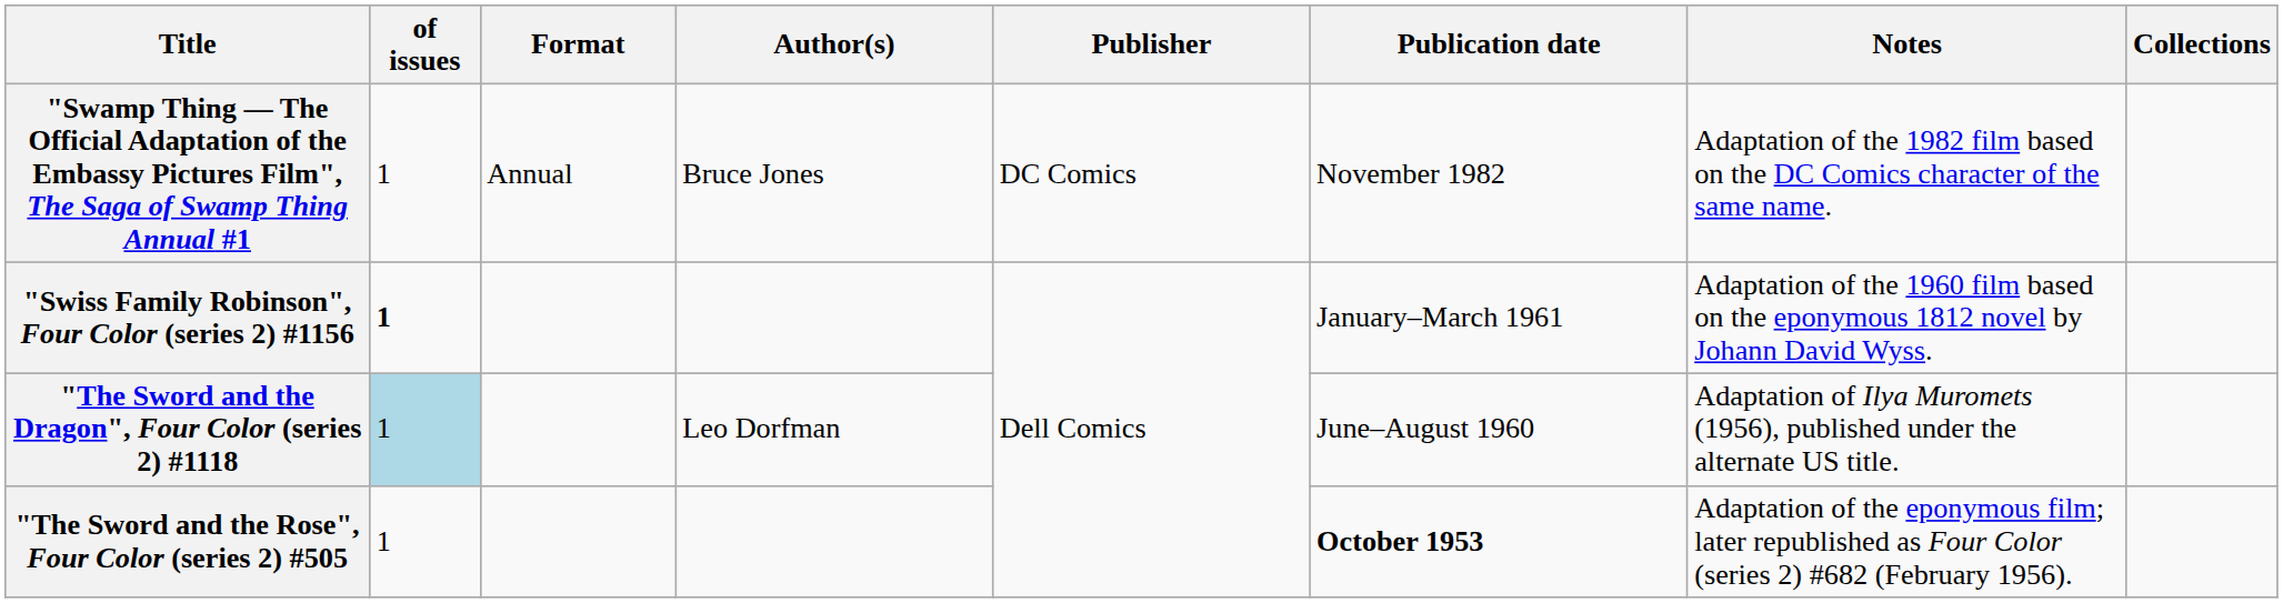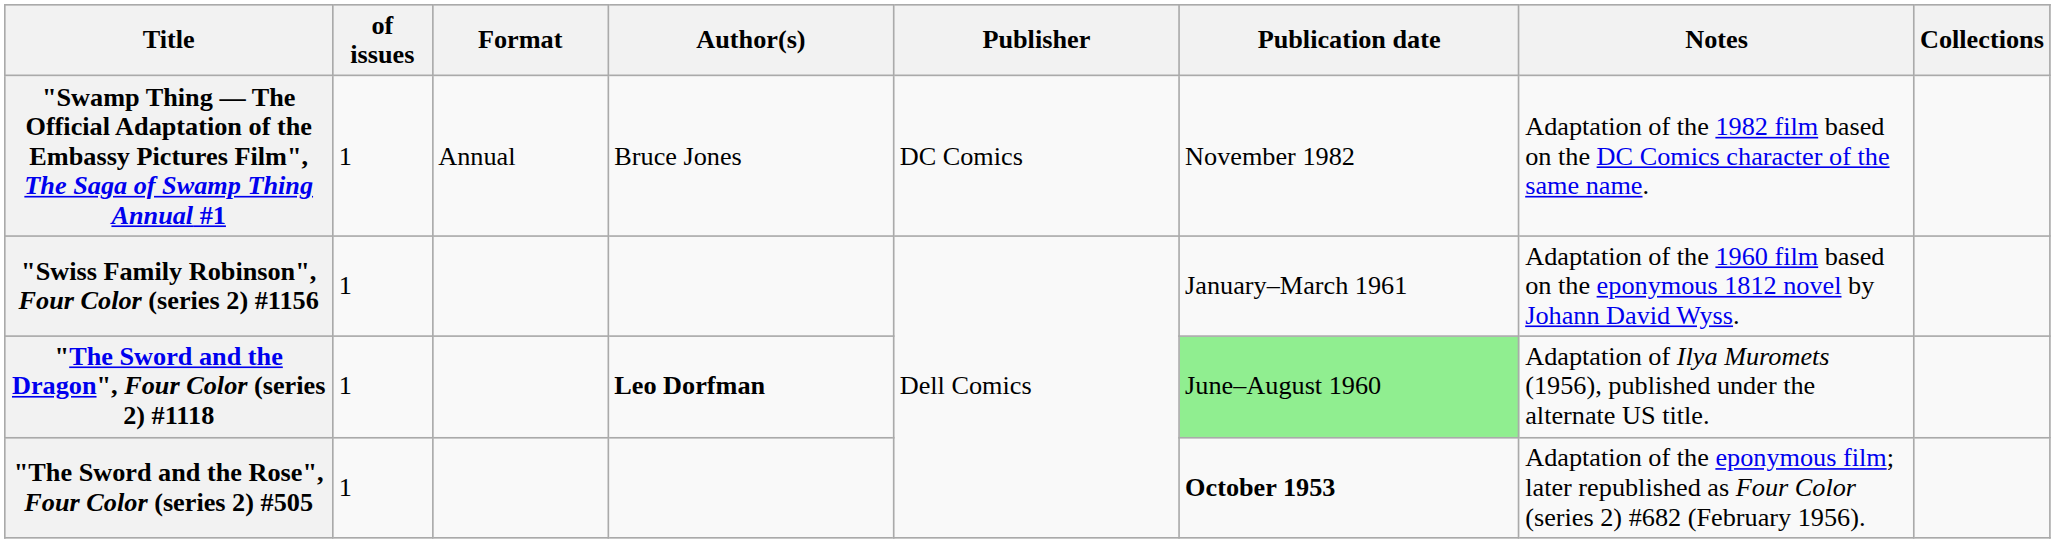"Swiss Family Robinson", Four Color (series 2) #1156 | of issues: bold -> normal
"The Sword and the Dragon", Four Color (series 2) #1118 | of issues: lightblue background -> no background
"The Sword and the Dragon", Four Color (series 2) #1118 | Author(s): normal -> bold
"The Sword and the Dragon", Four Color (series 2) #1118 | Publication date: no background -> lightgreen background
